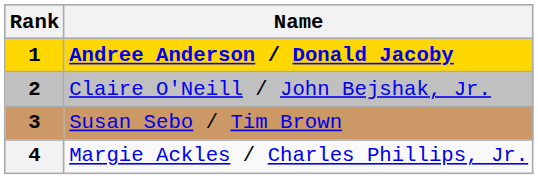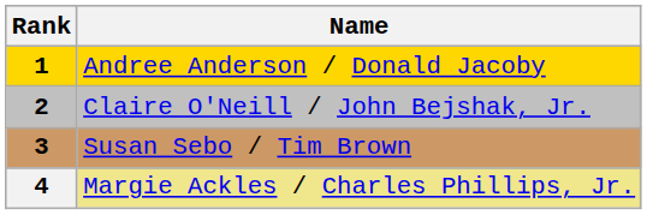Andree Anderson / Donald Jacoby | Name: bold -> normal
Margie Ackles / Charles Phillips, Jr. | Name: no background -> khaki background
